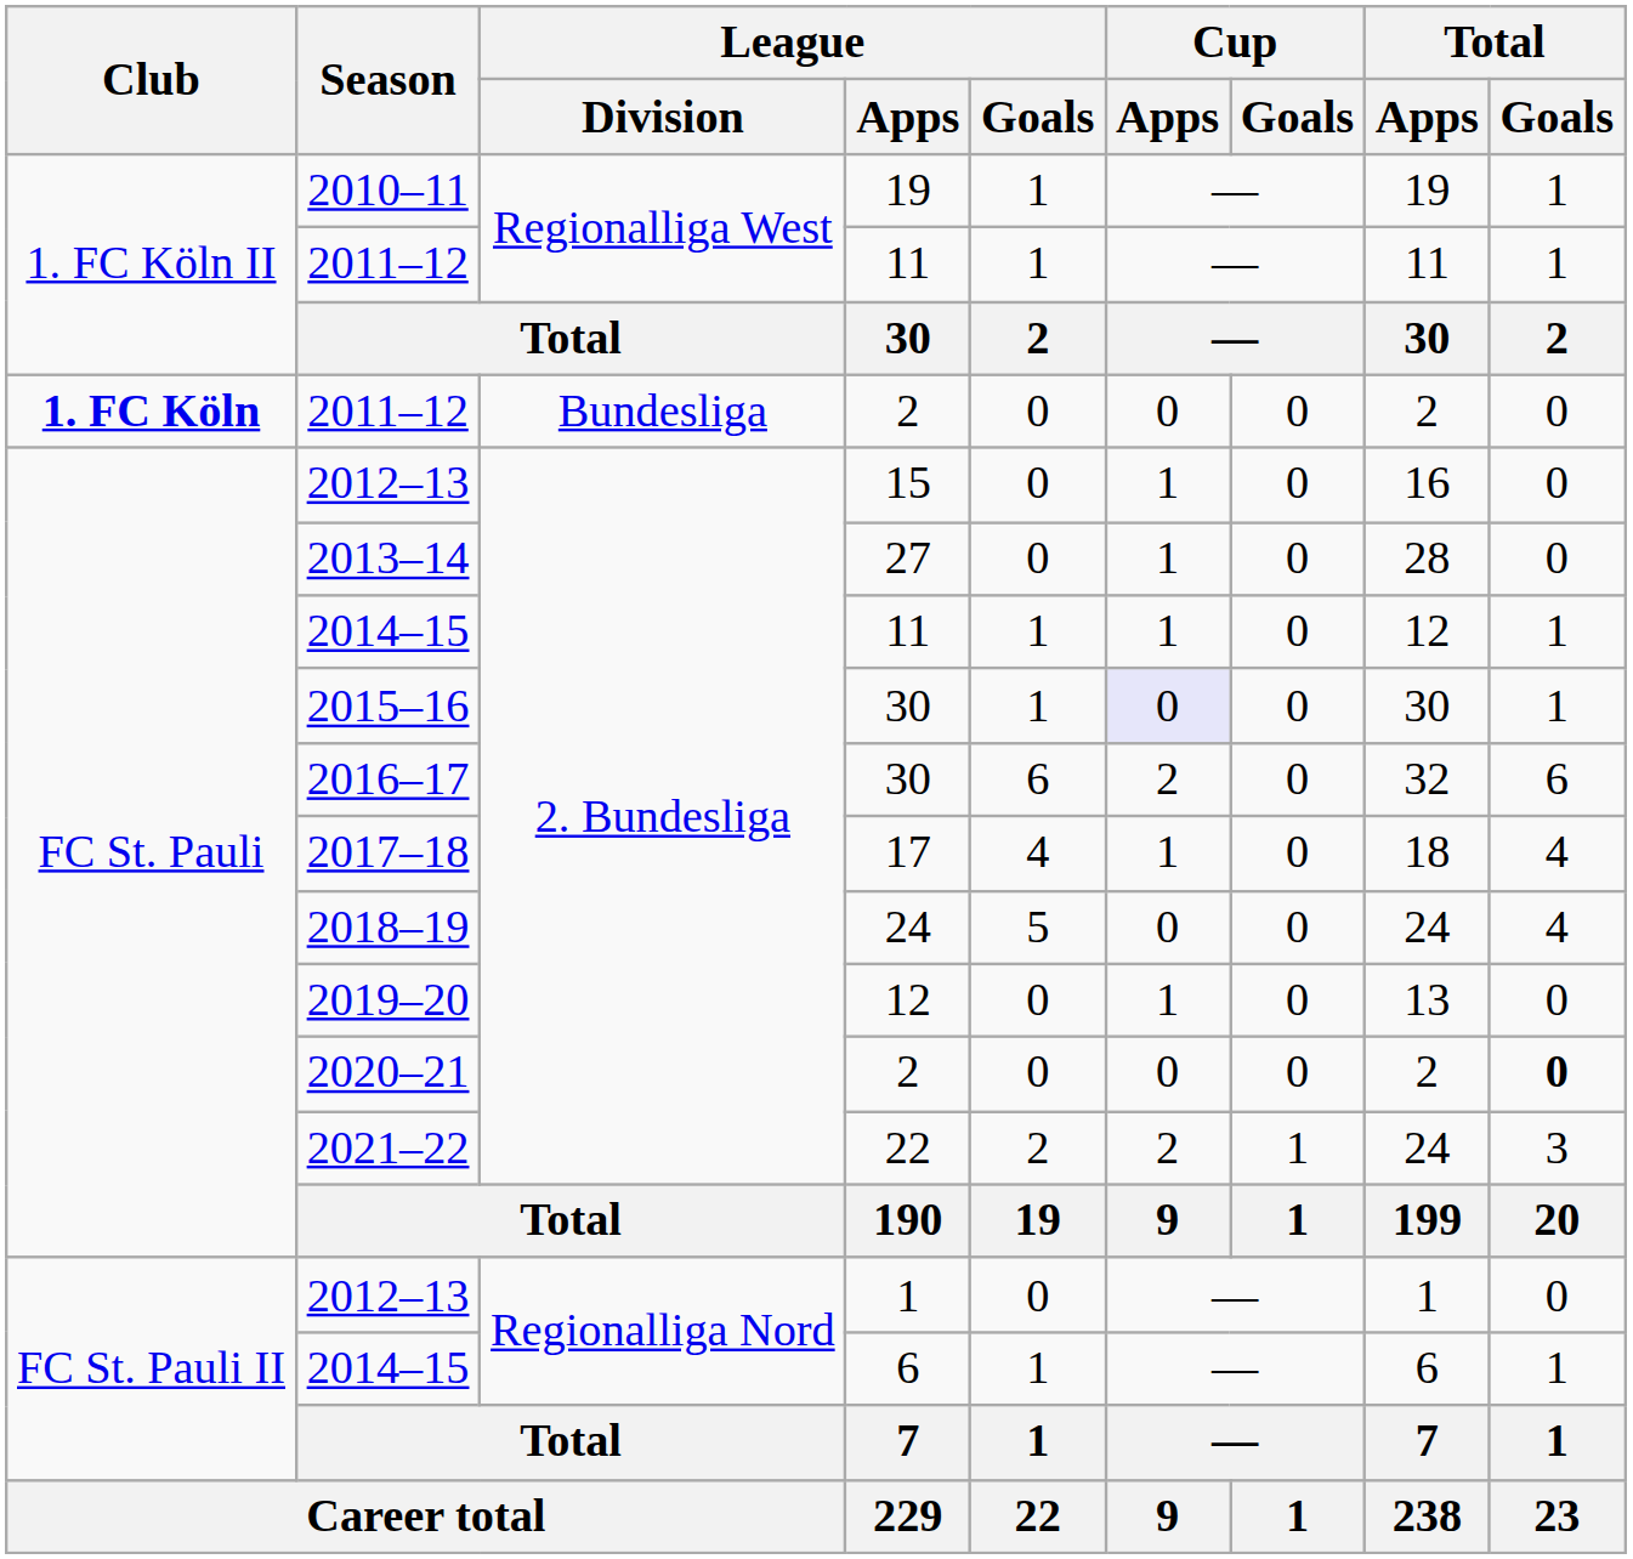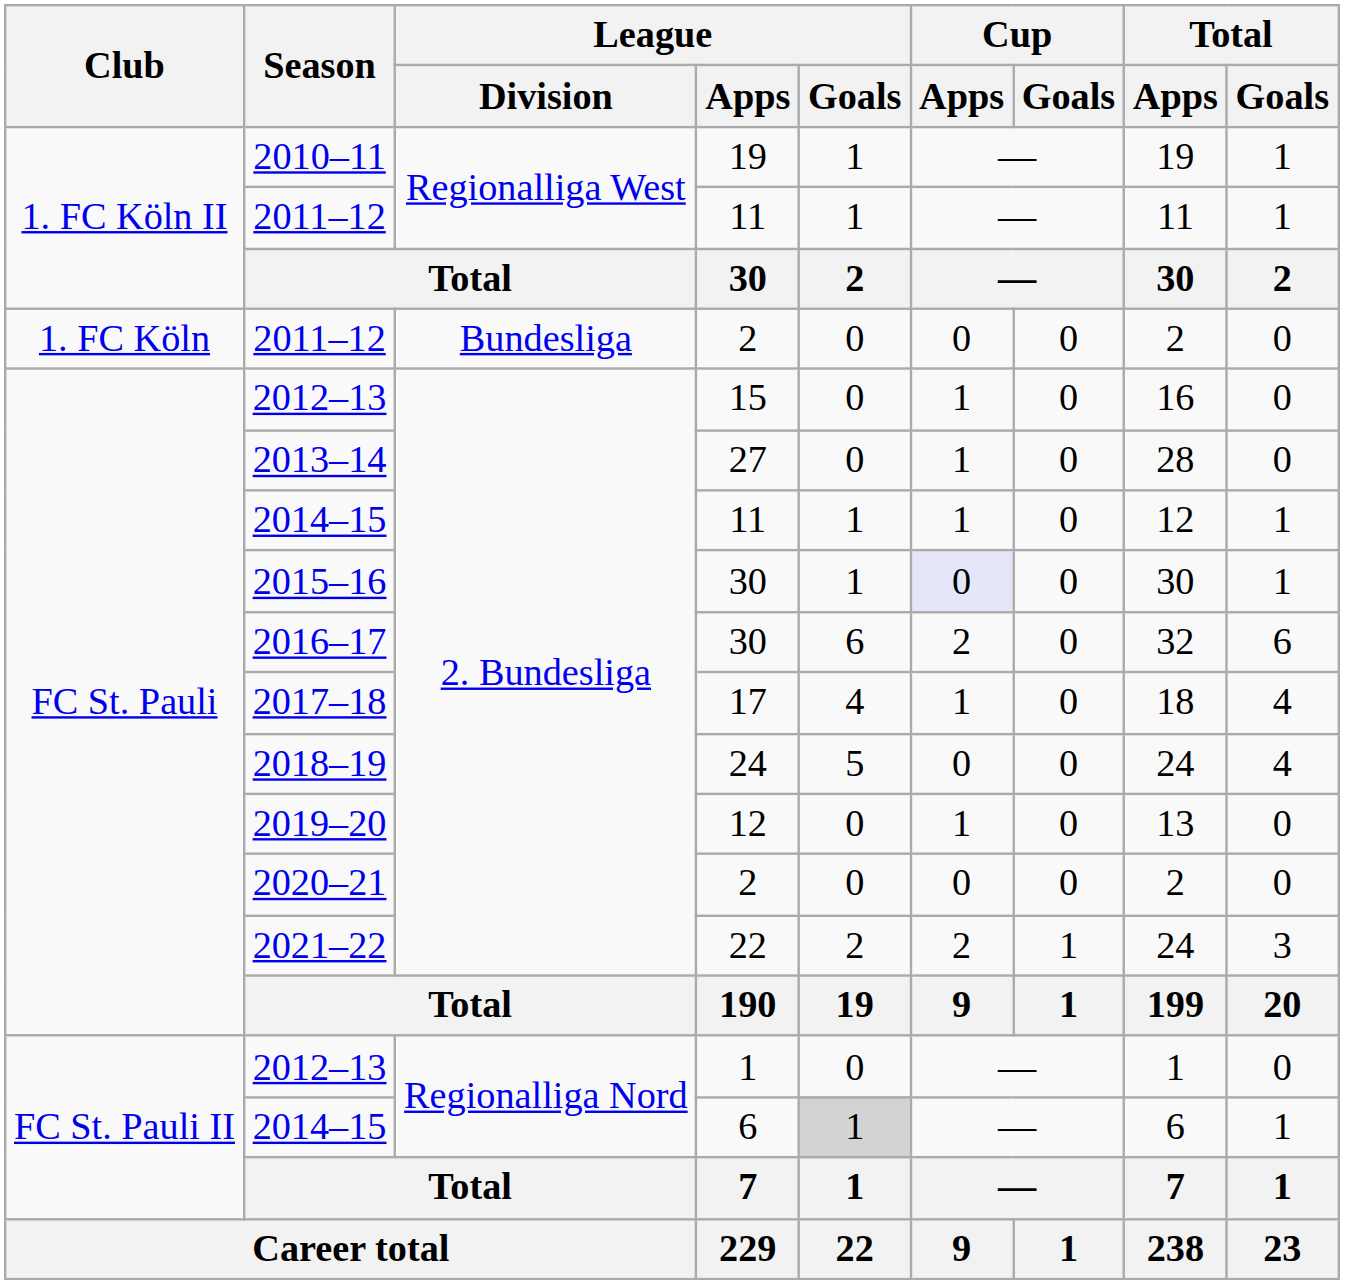2011–12 / 2 | Club: bold -> normal
2020–21 | Total / Goals: bold -> normal
2014–15 / 6 | League / Goals: no background -> lightgrey background
